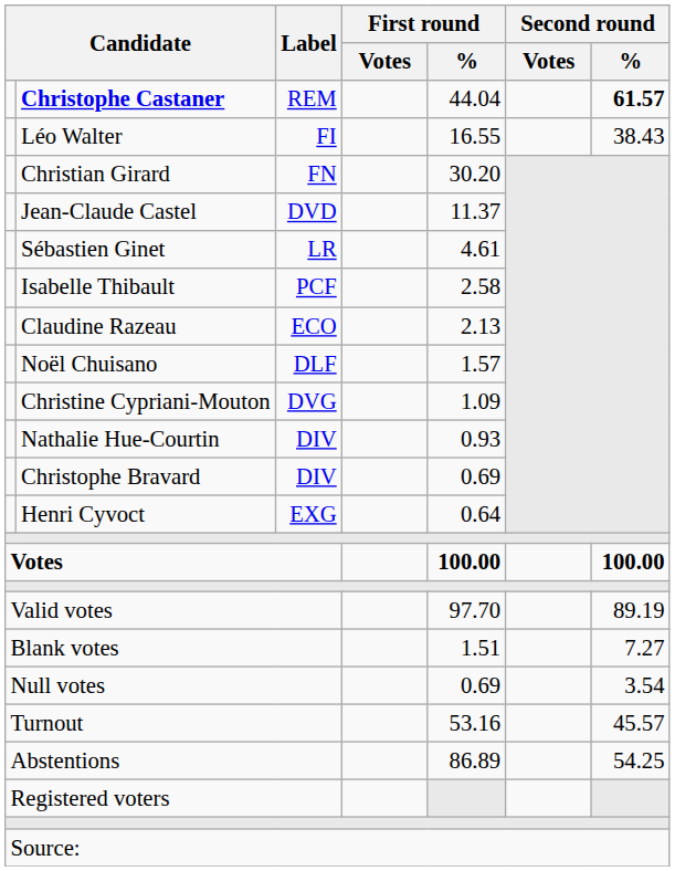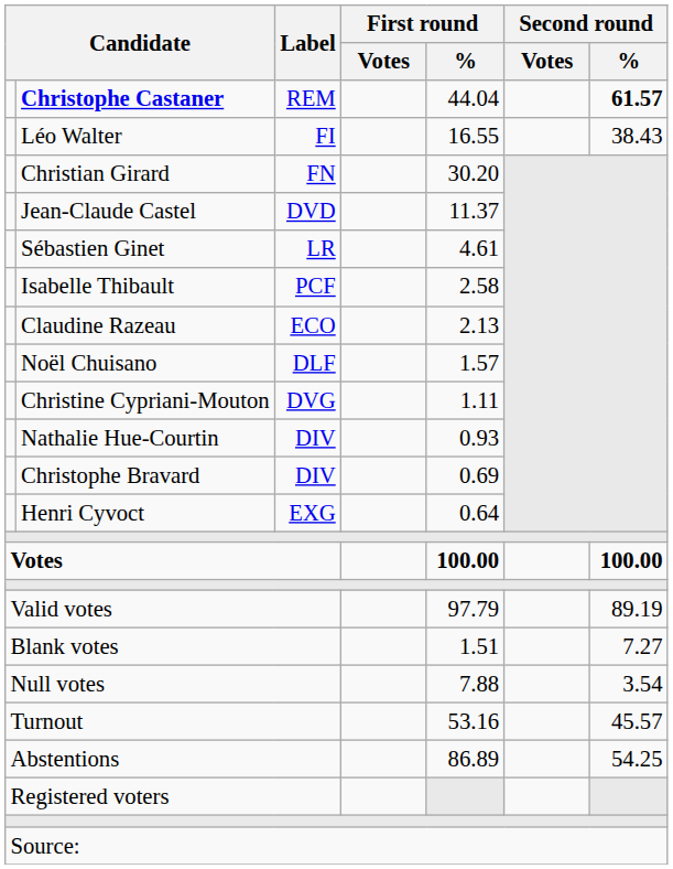Christine Cypriani-Mouton | First round / %: 1.09 -> 1.11
Valid votes | First round / %: 97.70 -> 97.79
Null votes | First round / %: 0.69 -> 7.88
